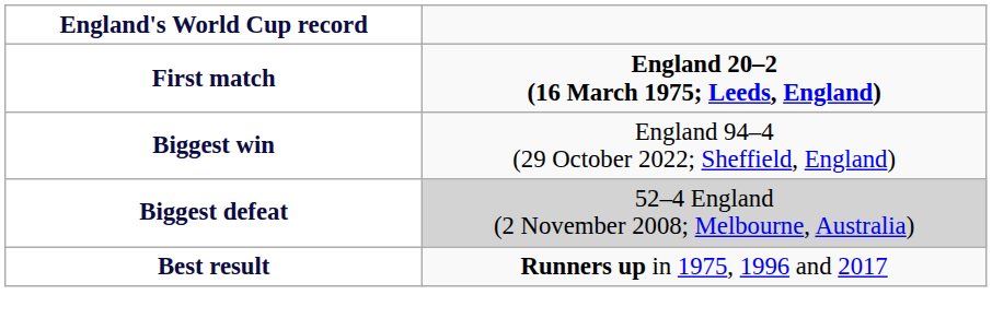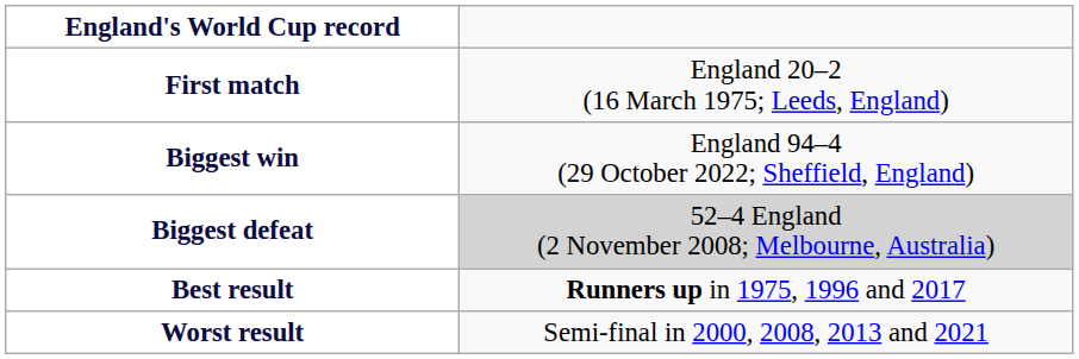First match | column 2: bold -> normal
+ row: Worst result | Semi-final in 2000, 2008, 2013 and 2021
